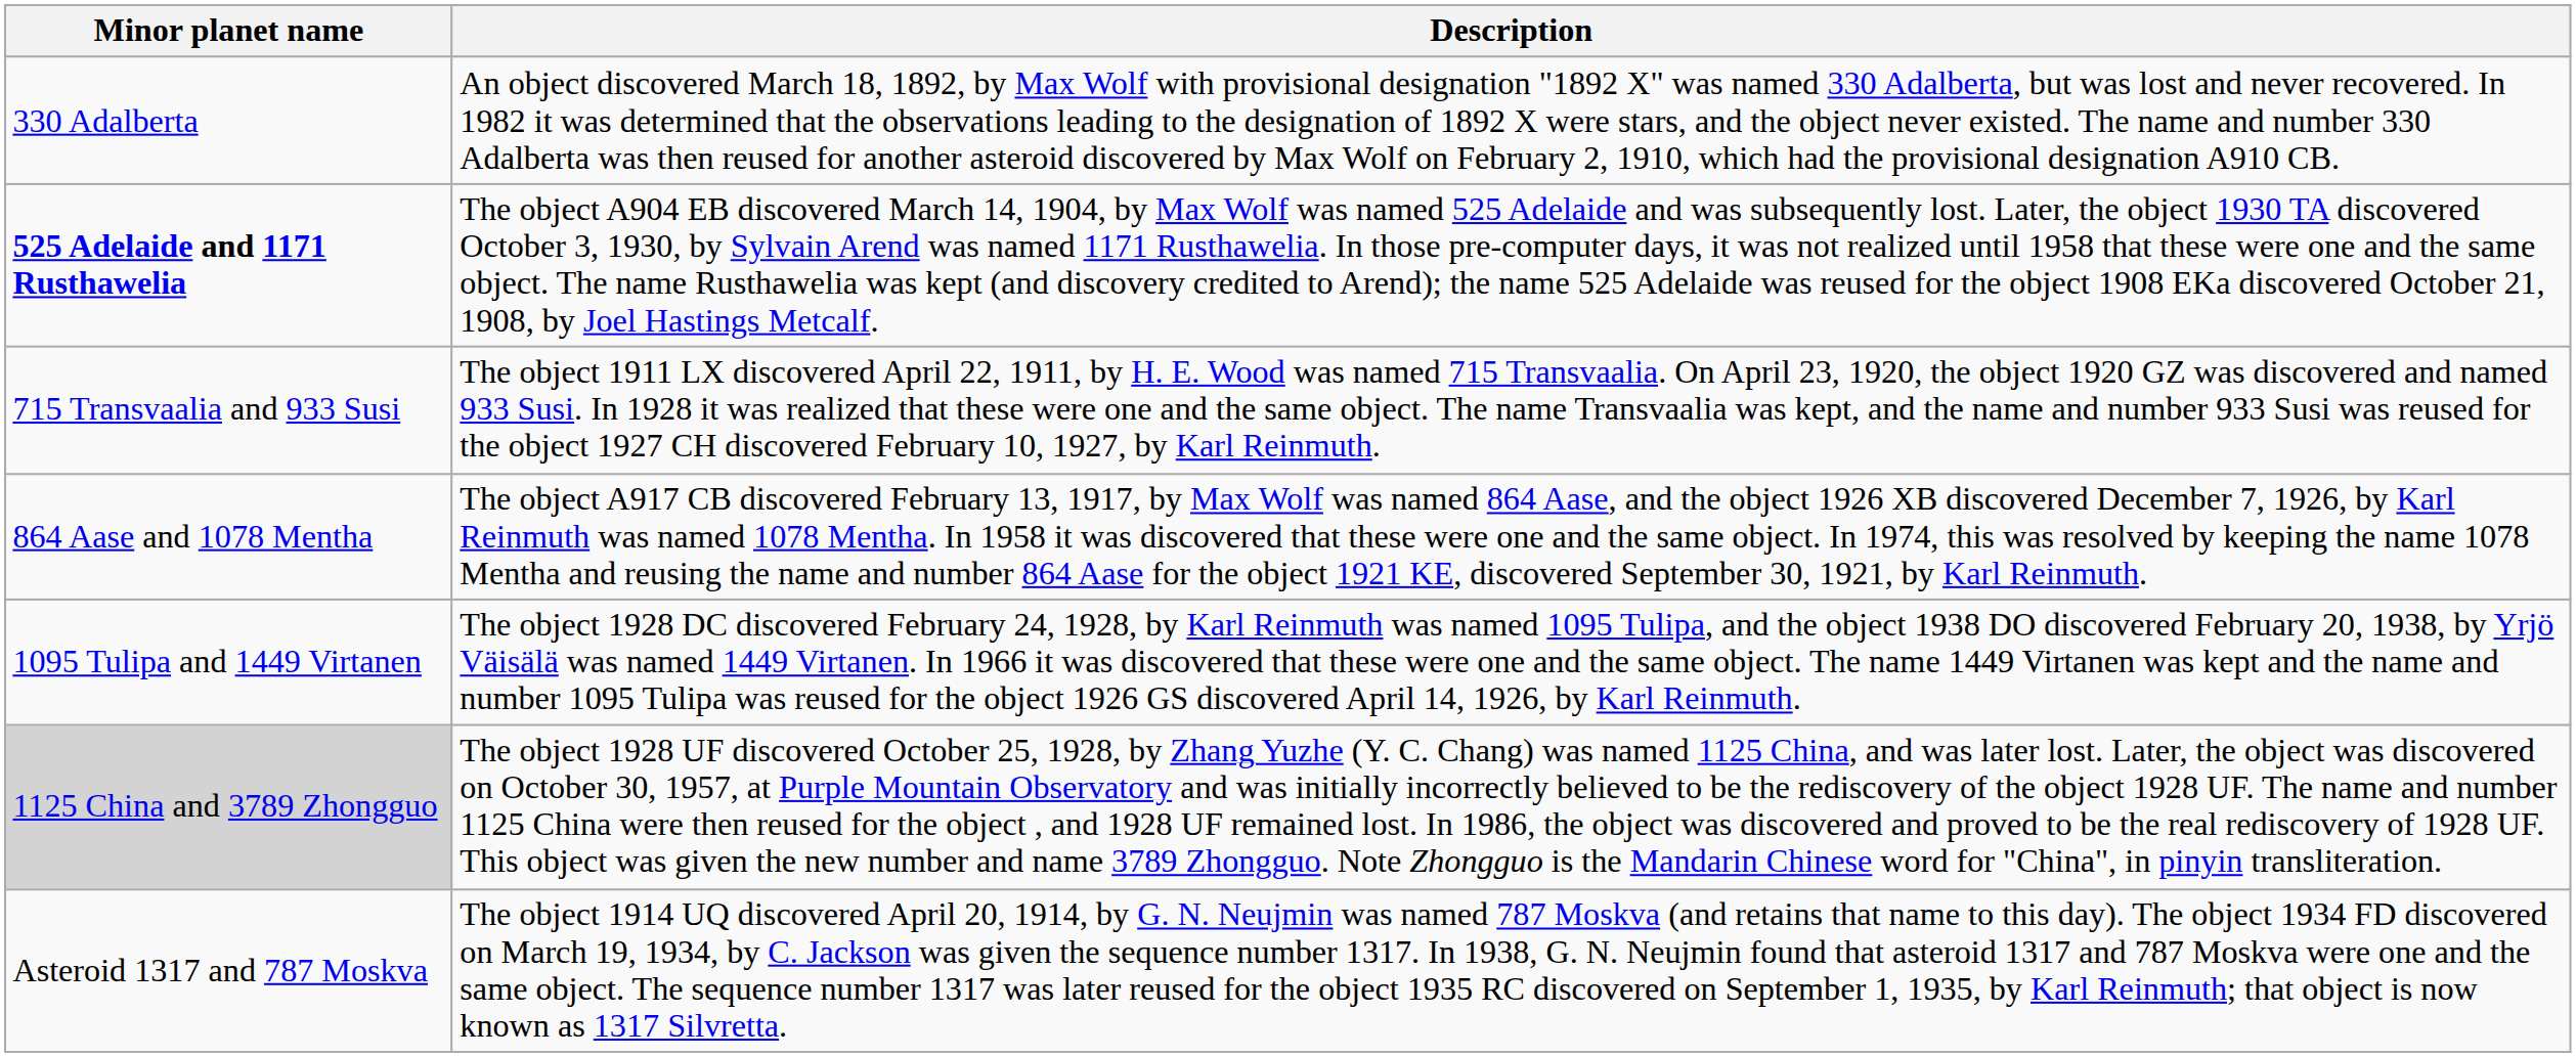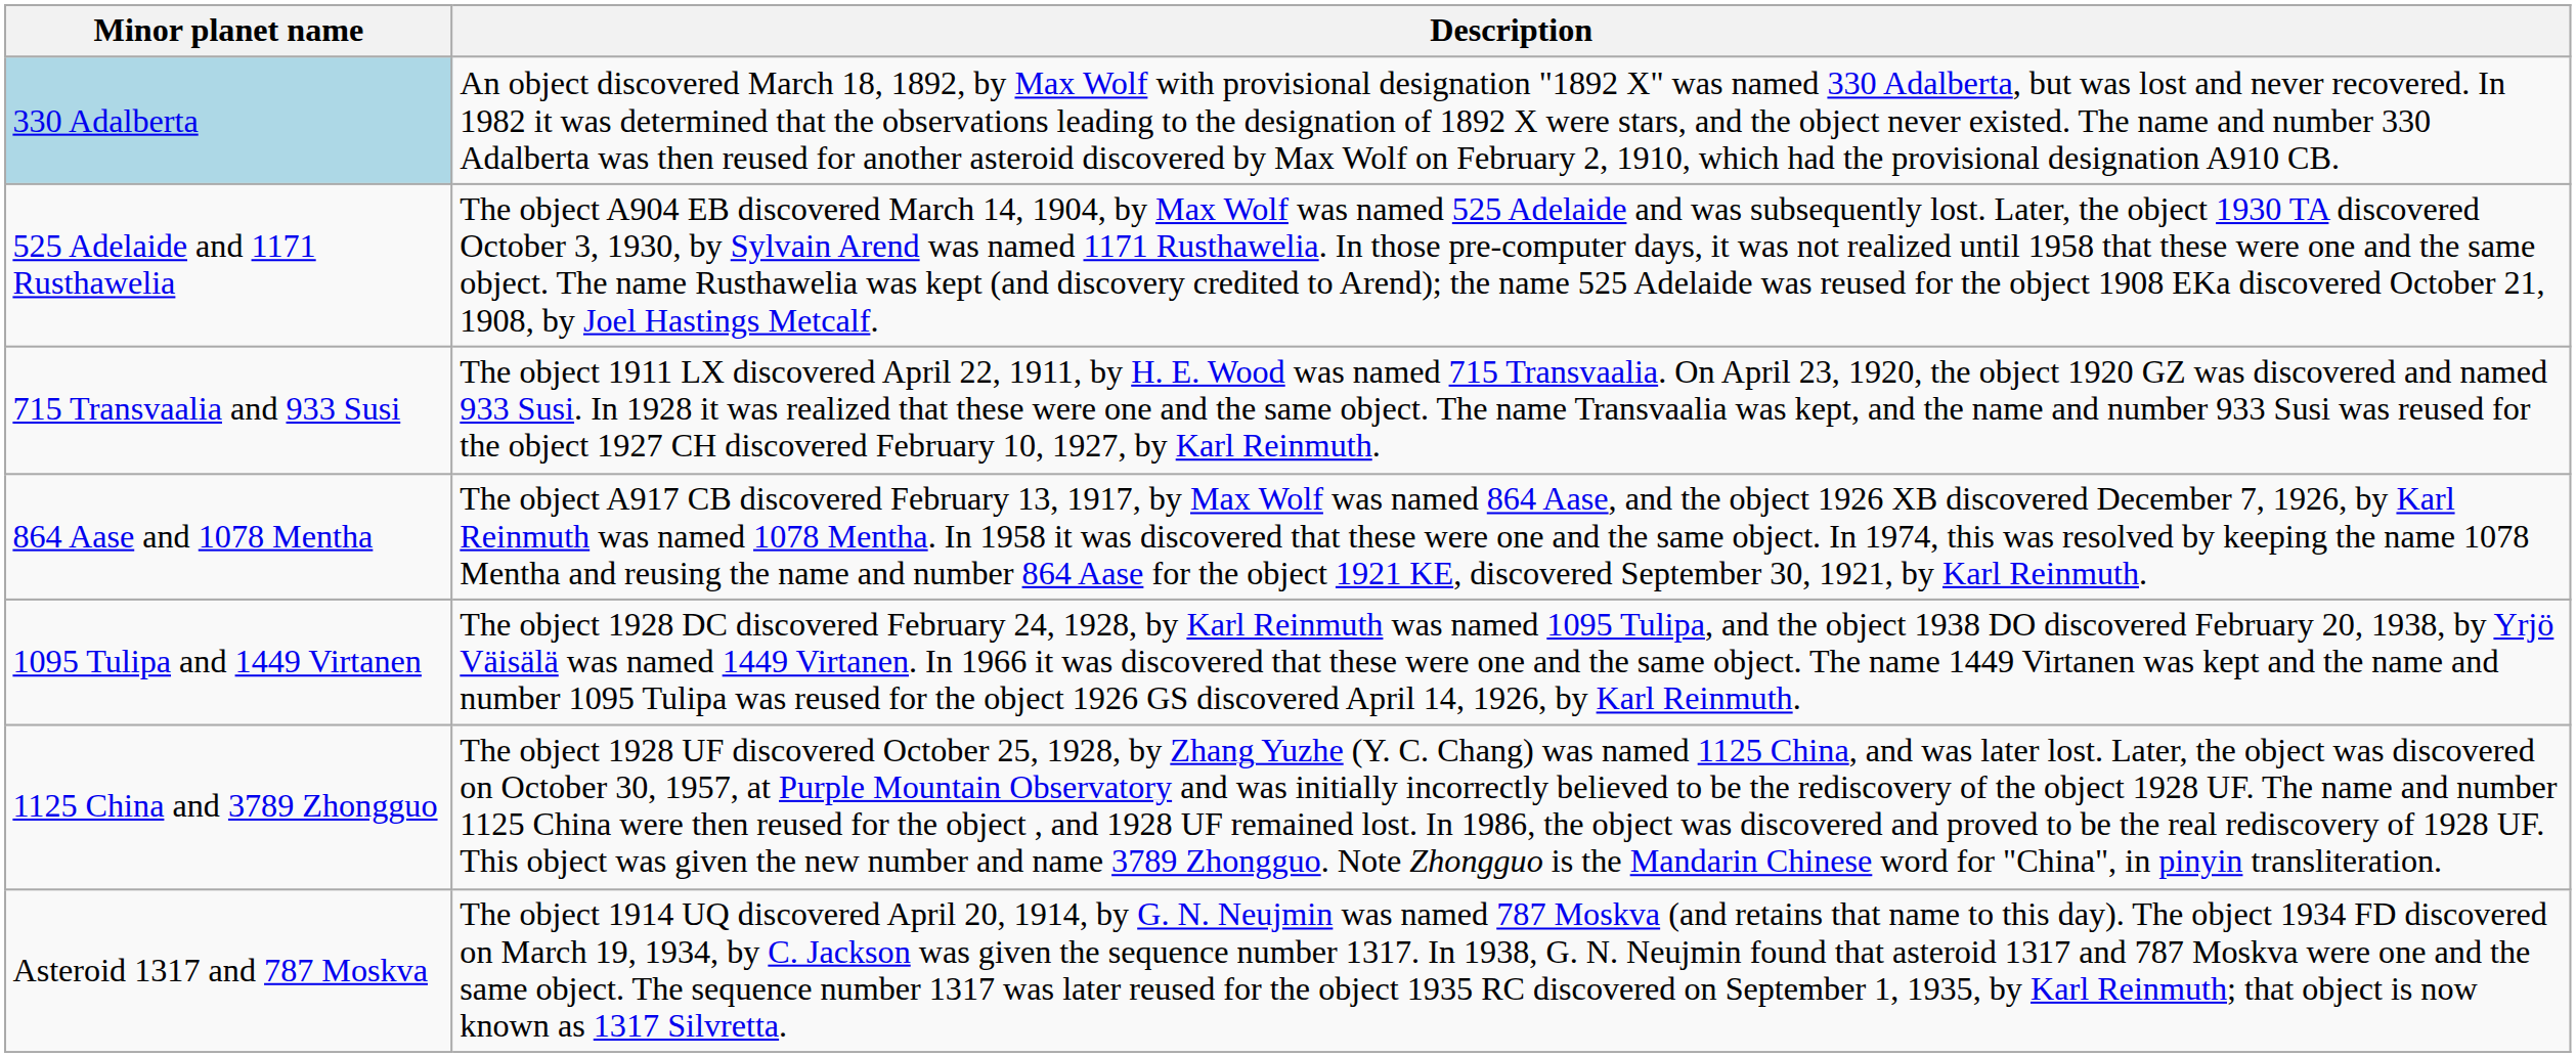330 Adalberta | Minor planet name: no background -> lightblue background
525 Adelaide and 1171 Rusthawelia | Minor planet name: bold -> normal
1125 China and 3789 Zhongguo | Minor planet name: lightgrey background -> no background
